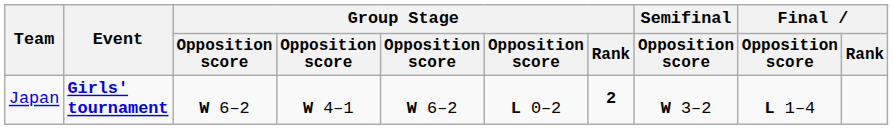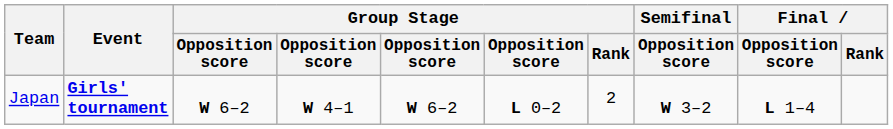Japan | Group Stage / Rank: bold -> normal
